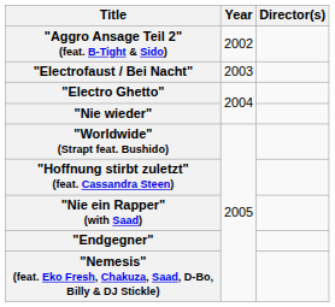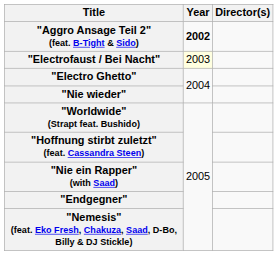"Aggro Ansage Teil 2" (feat. B-Tight & Sido) | Year: normal -> bold
"Electrofaust / Bei Nacht" | Year: no background -> lightyellow background
